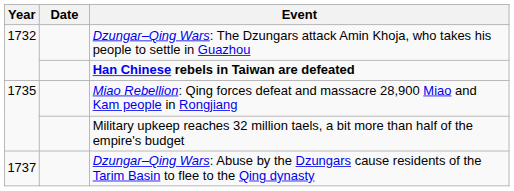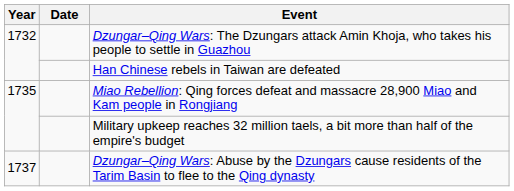Han Chinese rebels in Taiwan are defeated | Event: bold -> normal
